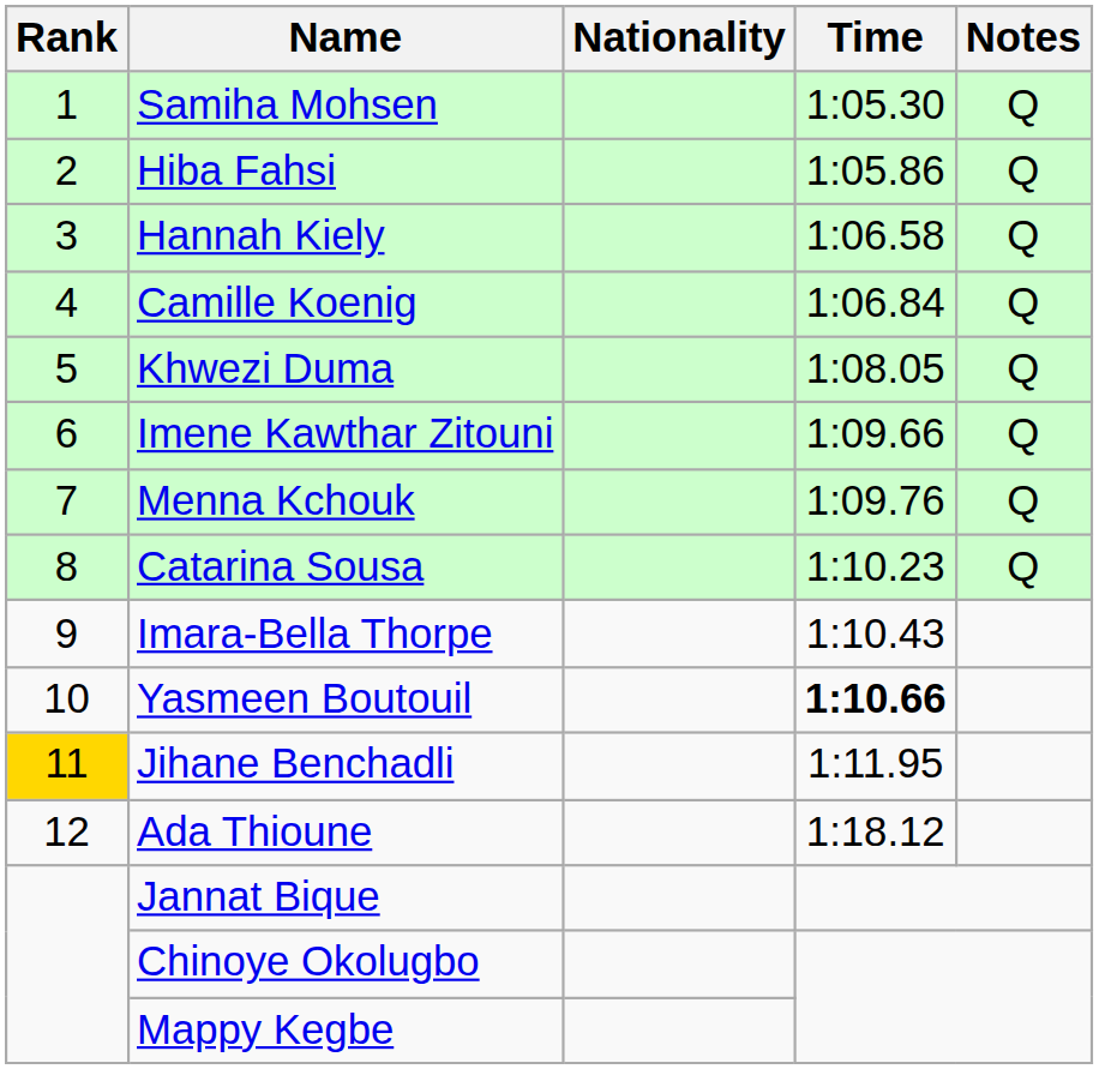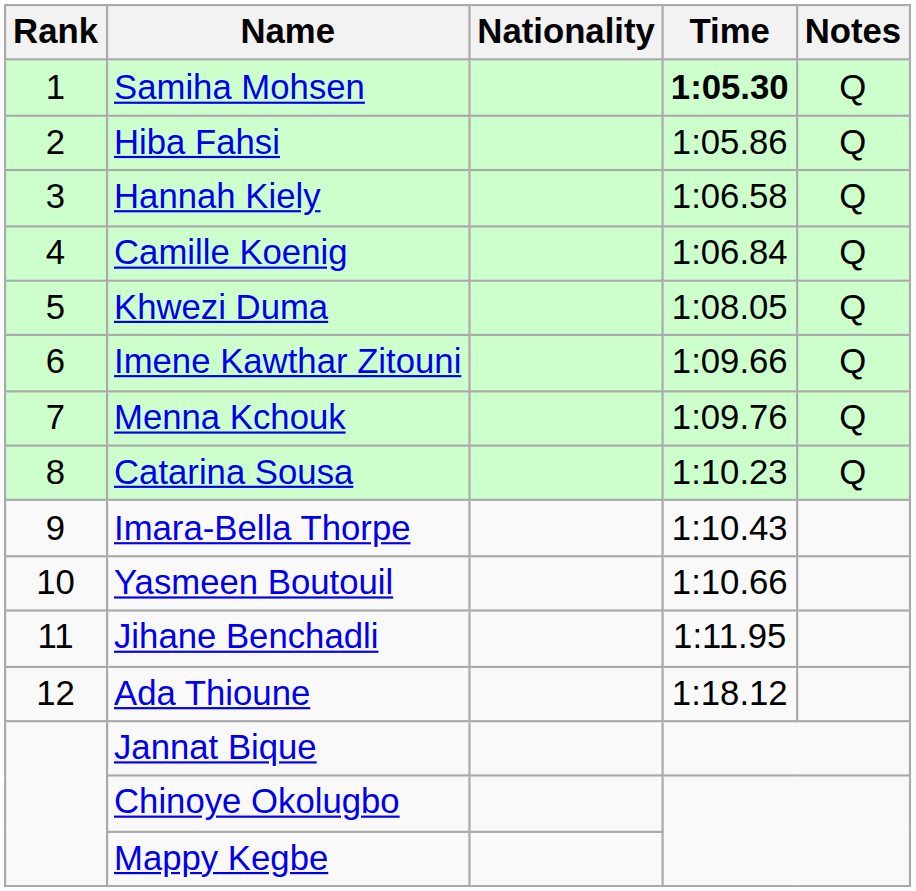Samiha Mohsen | Time: normal -> bold
Yasmeen Boutouil | Time: bold -> normal
Jihane Benchadli | Rank: gold background -> no background
